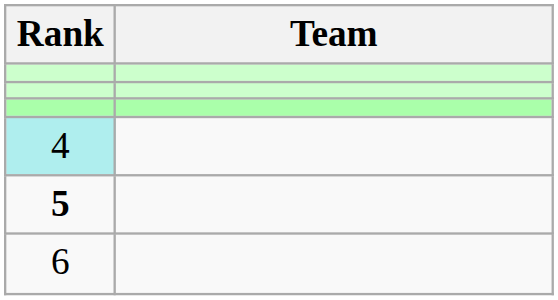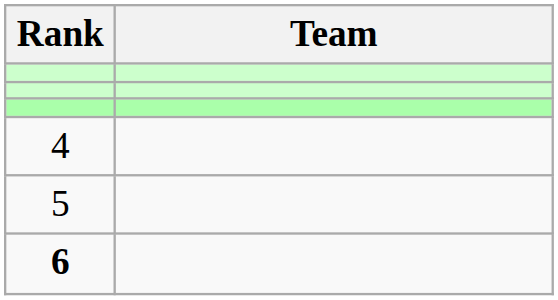row 5 | Rank: paleturquoise background -> no background
row 6 | Rank: bold -> normal
row 7 | Rank: normal -> bold
